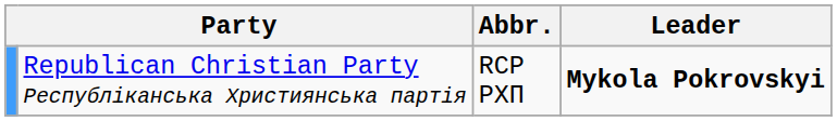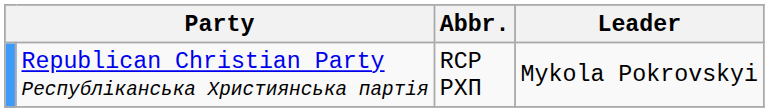row 2 | Leader: bold -> normal
